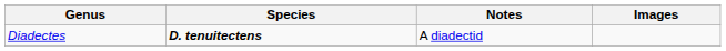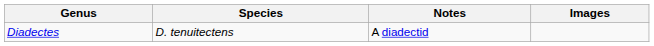Diadectes | Species: bold -> normal
